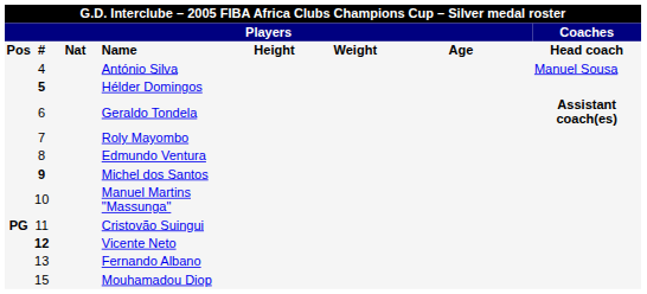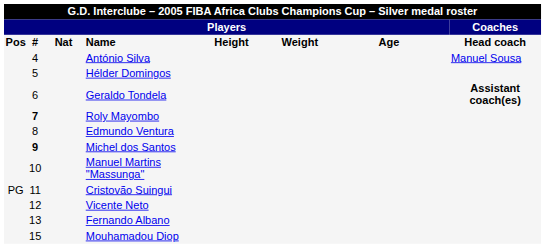Hélder Domingos | column 2: bold -> normal
Roly Mayombo | column 2: normal -> bold
Cristovão Suingui | column 1: bold -> normal
Vicente Neto | column 2: bold -> normal
